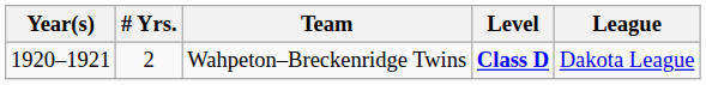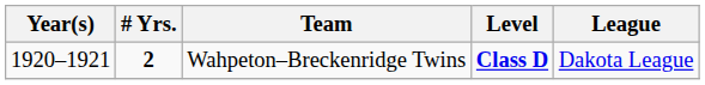Wahpeton–Breckenridge Twins | # Yrs.: normal -> bold
